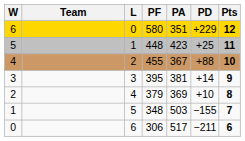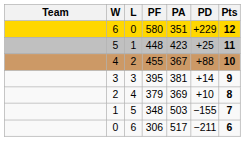columns swapped: Team <-> W
